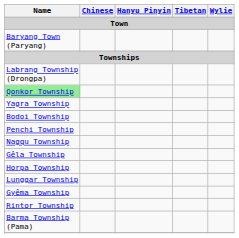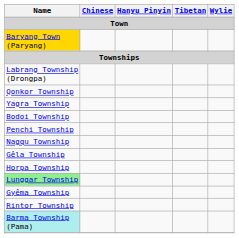Baryang Town (Paryang) | Name: no background -> gold background
Qonkor Township | Name: lightgreen background -> no background
Lunggar Township | Name: no background -> lightgreen background
Barma Township (Pama) | Name: no background -> paleturquoise background
